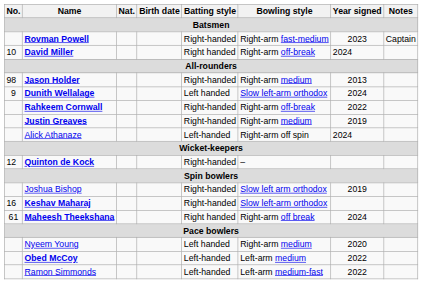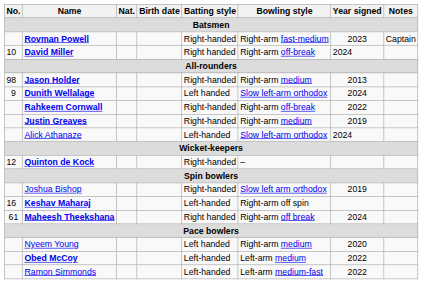Alick Athanaze | Bowling style: Right-arm off spin -> Slow left-arm orthodox
Keshav Maharaj | Batting style: Right-handed -> Left-handed
Keshav Maharaj | Bowling style: Slow left-arm orthodox -> Right-arm off spin
